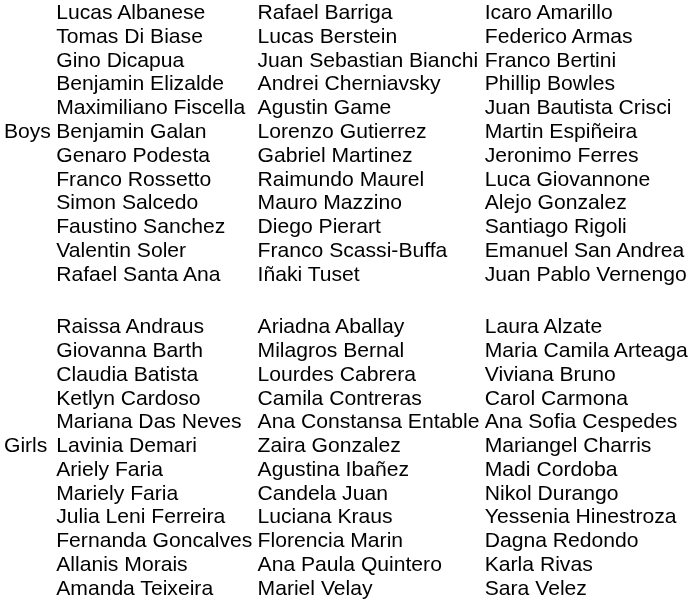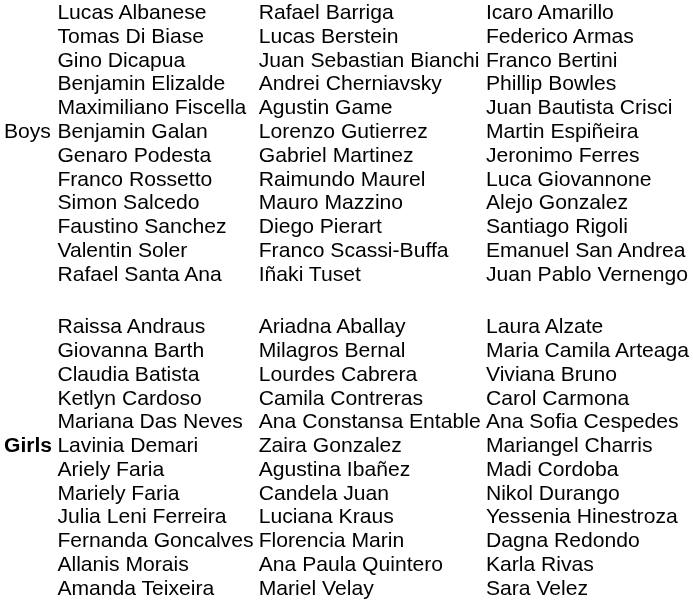Girls | column 1: normal -> bold
